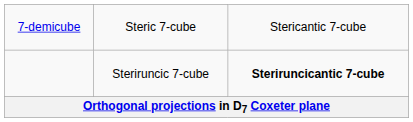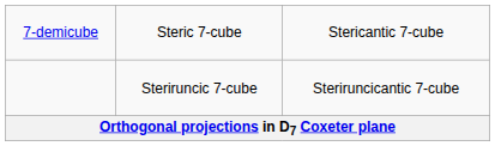Steriruncic 7-cube | column 3: bold -> normal
